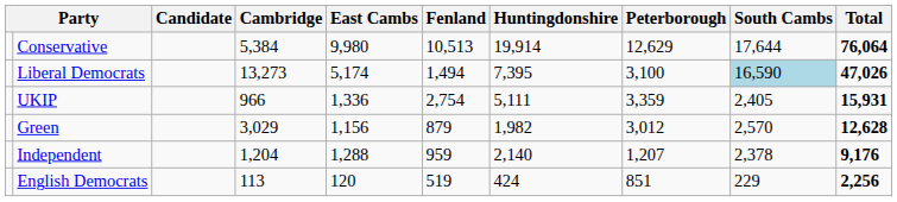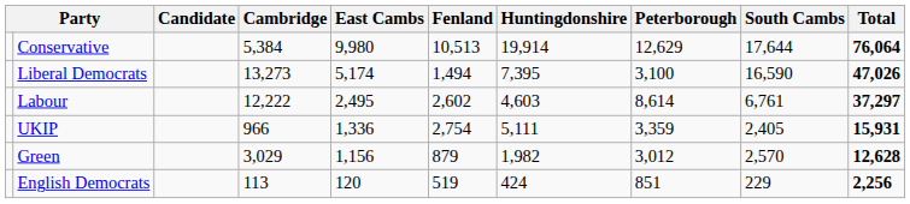Liberal Democrats | South Cambs: lightblue background -> no background
+ row: Labour | 12,222 | 2,495 | 2,602 | 4,603 | 8,614 | 6,761 | 37,297
- row: Independent | 1,204 | 1,288 | 959 | 2,140 | 1,207 | 2,378 | 9,176
